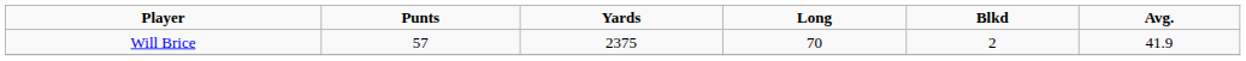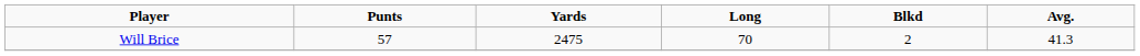Will Brice | Yards: 2375 -> 2475
Will Brice | Avg.: 41.9 -> 41.3
